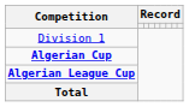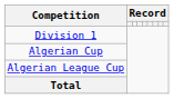Algerian Cup | Competition: bold -> normal
Algerian League Cup | Competition: bold -> normal
